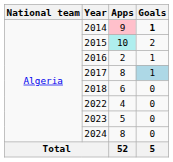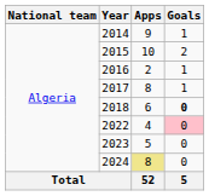2014 | Apps: pink background -> no background
2014 | Goals: bold -> normal
2015 | Apps: paleturquoise background -> no background
2017 | Goals: lightblue background -> no background
2018 | Goals: normal -> bold
2022 | Goals: no background -> pink background
2024 | Apps: no background -> khaki background
